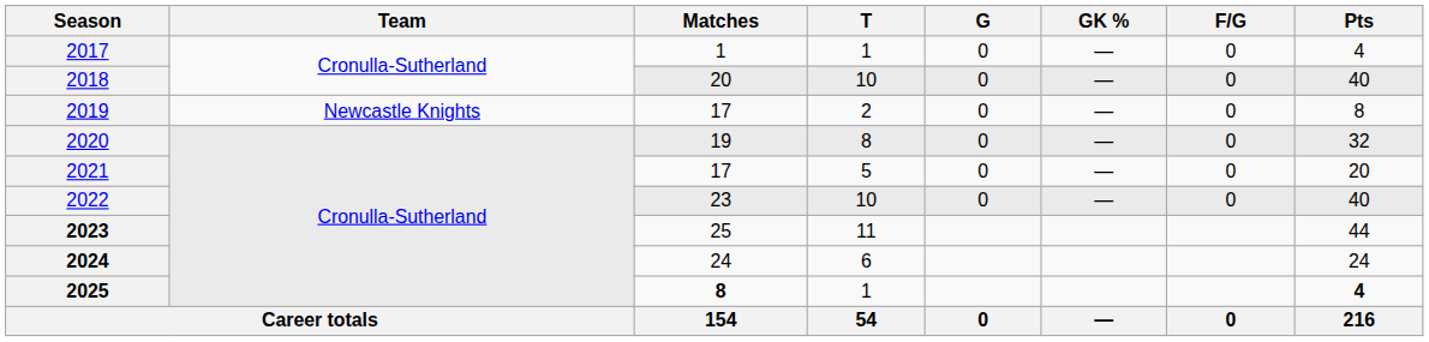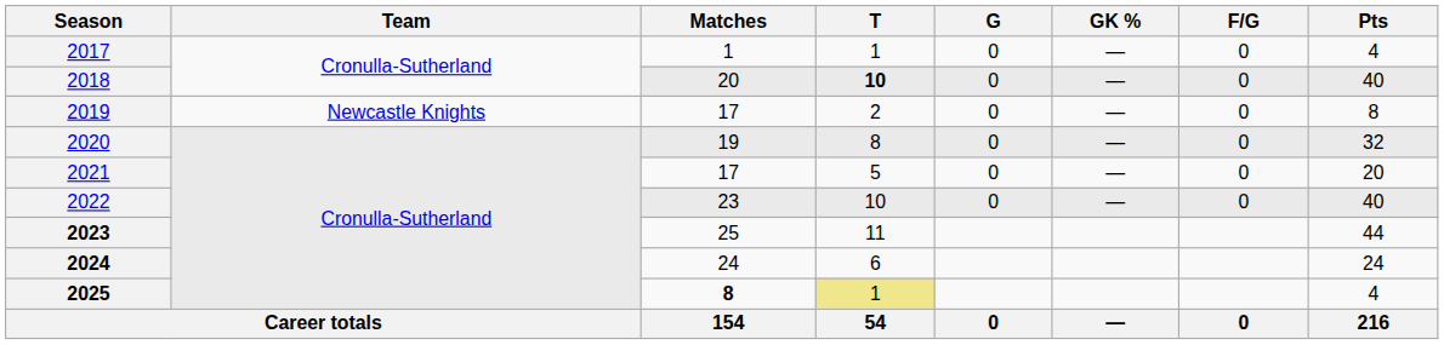2018 | T: normal -> bold
2025 | T: no background -> khaki background
2025 | Pts: bold -> normal
